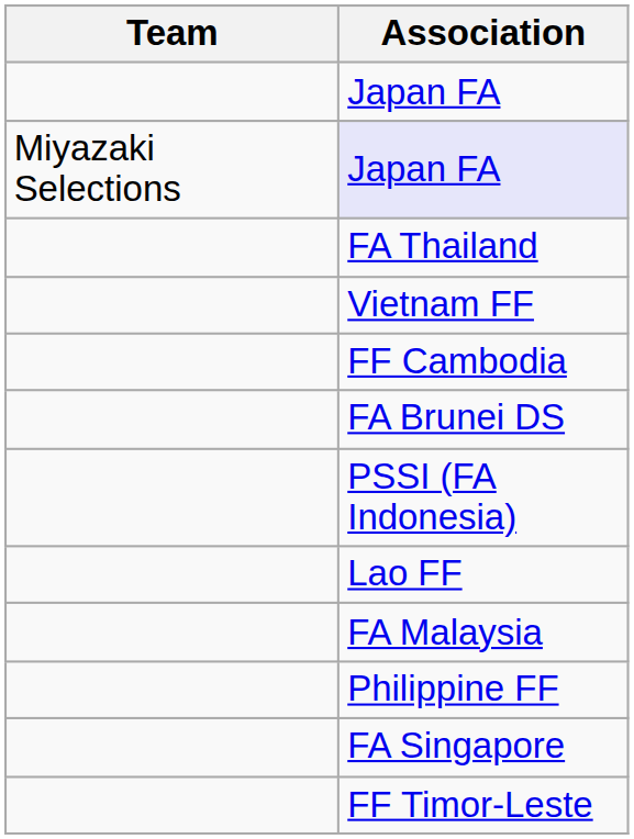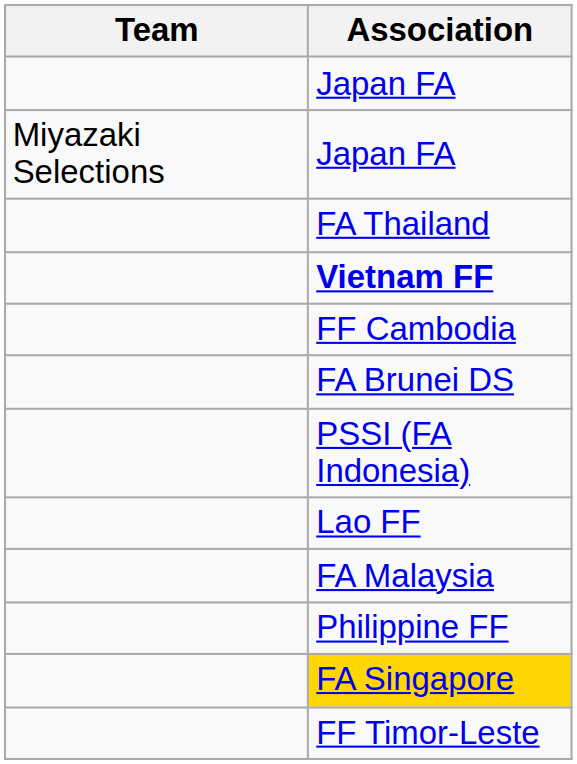row 3 | Association: lavender background -> no background
row 5 | Association: normal -> bold
row 12 | Association: no background -> gold background
